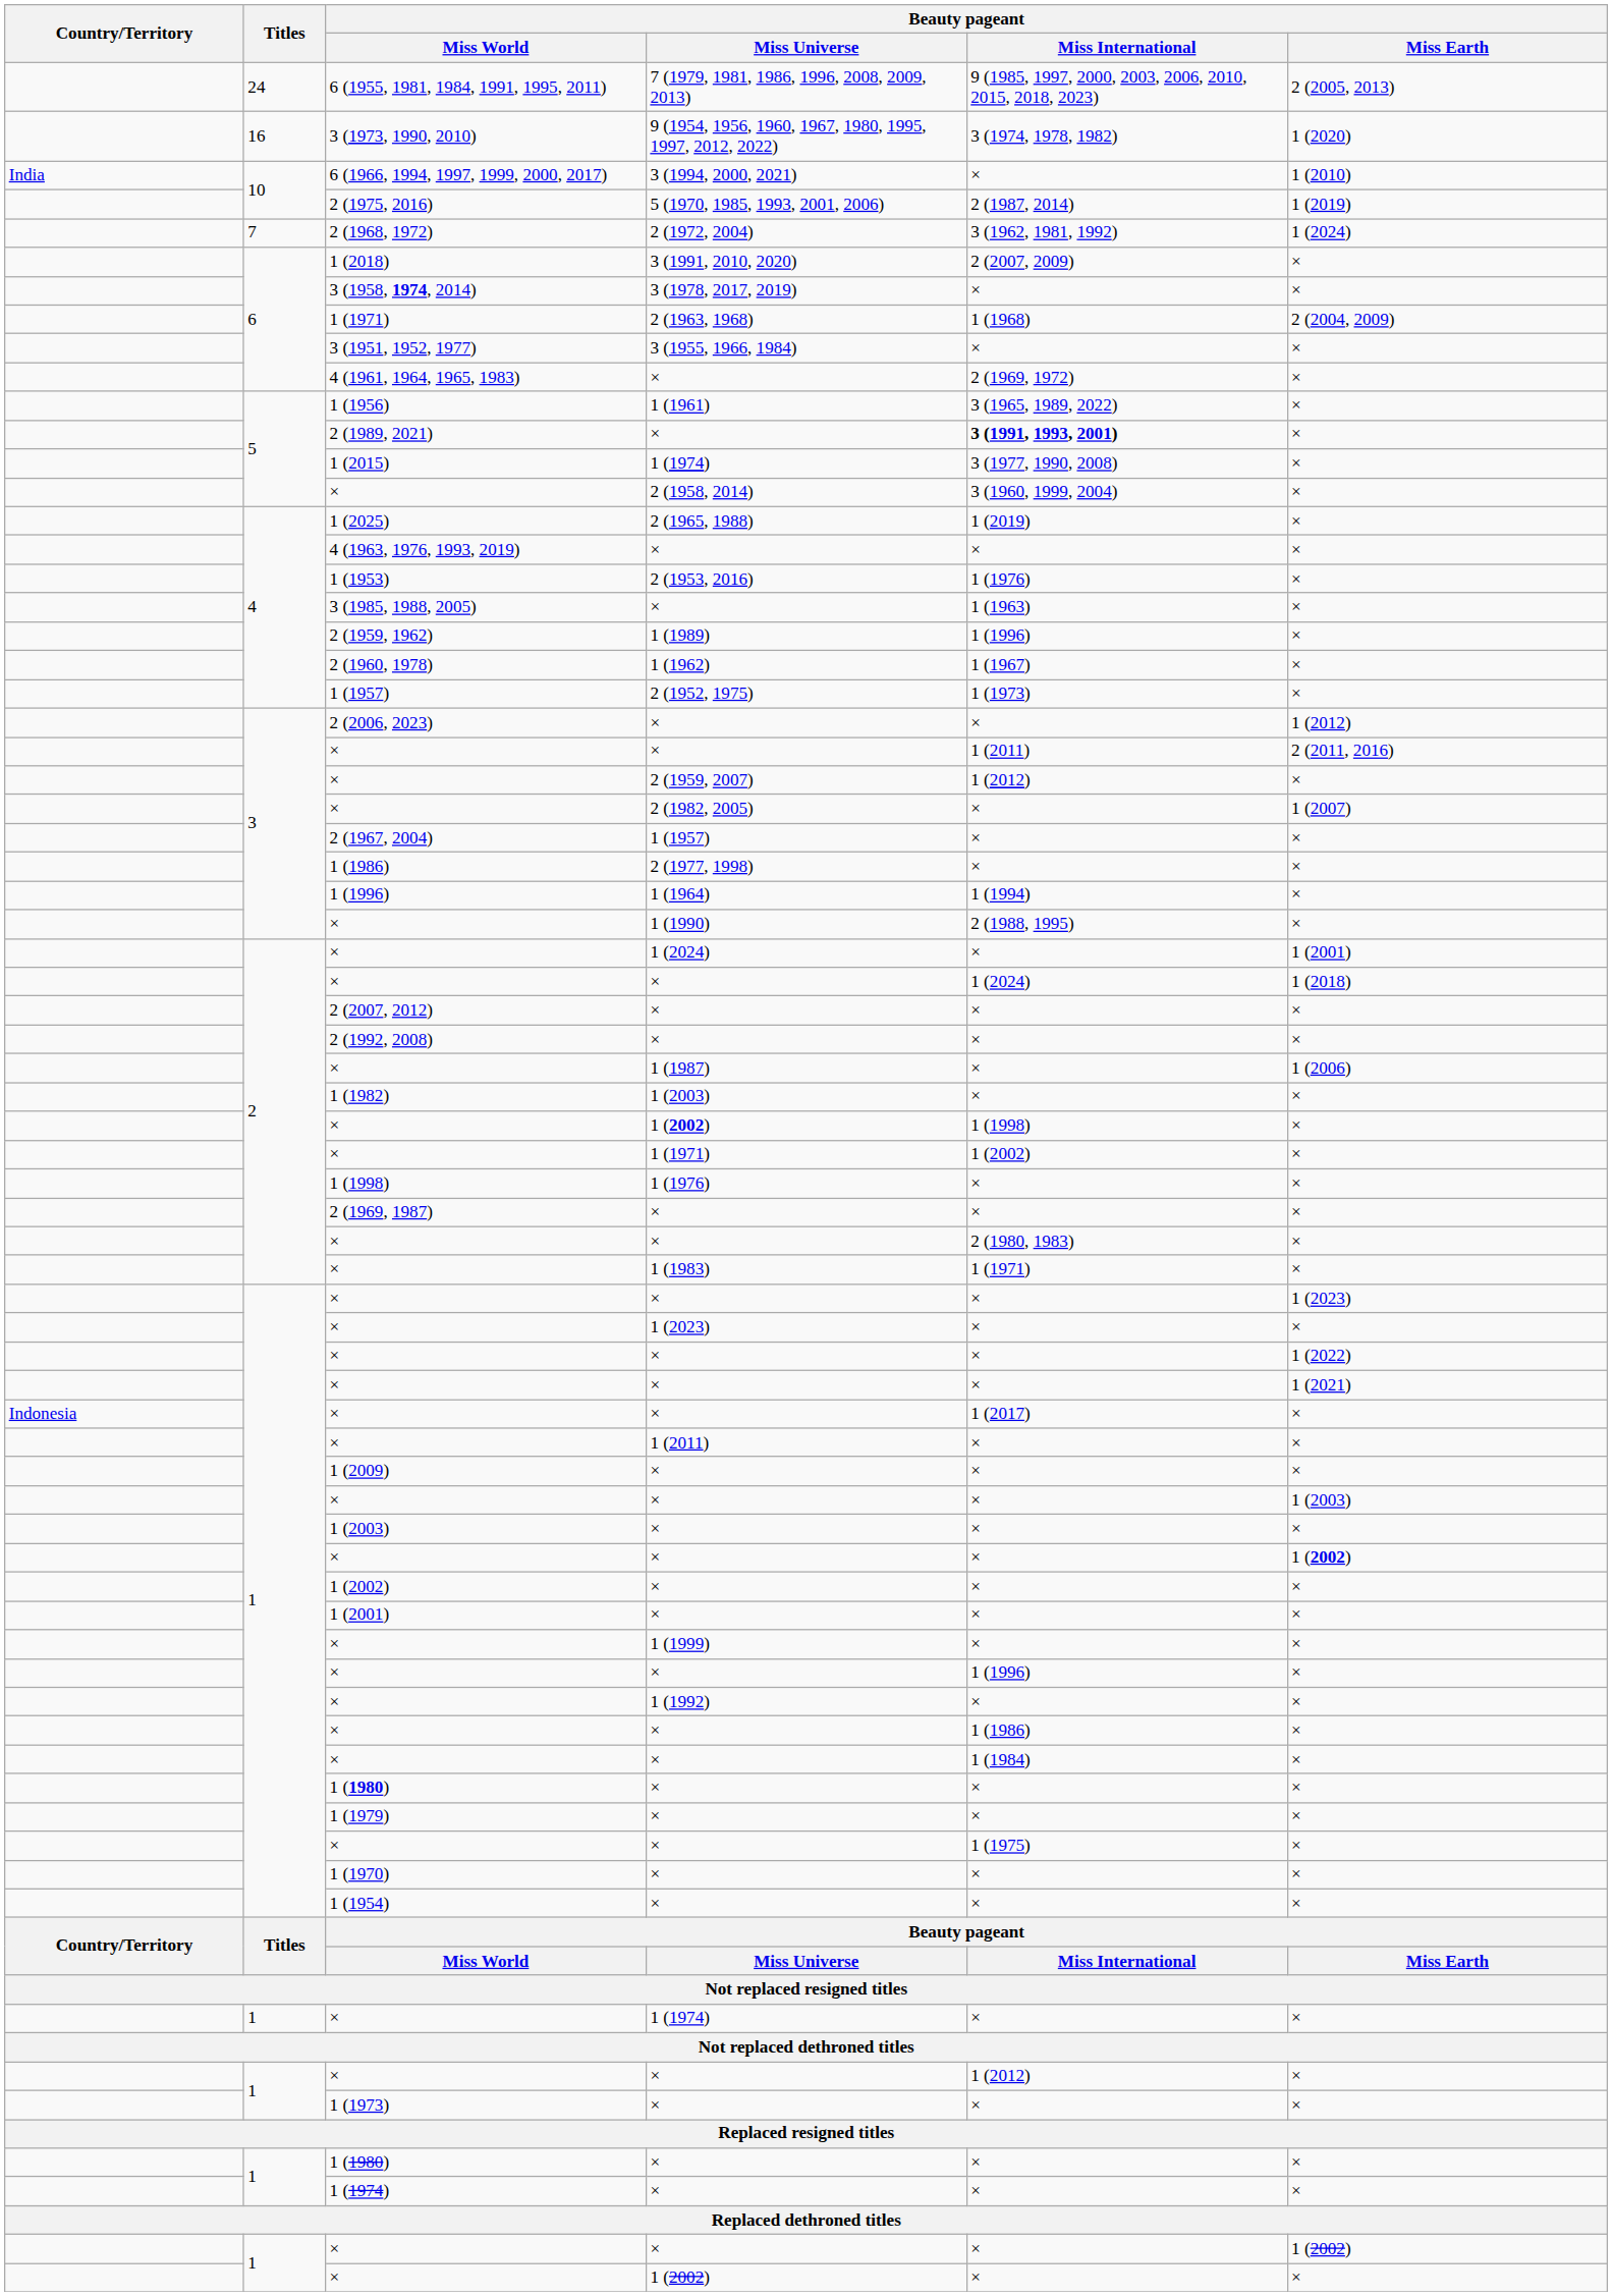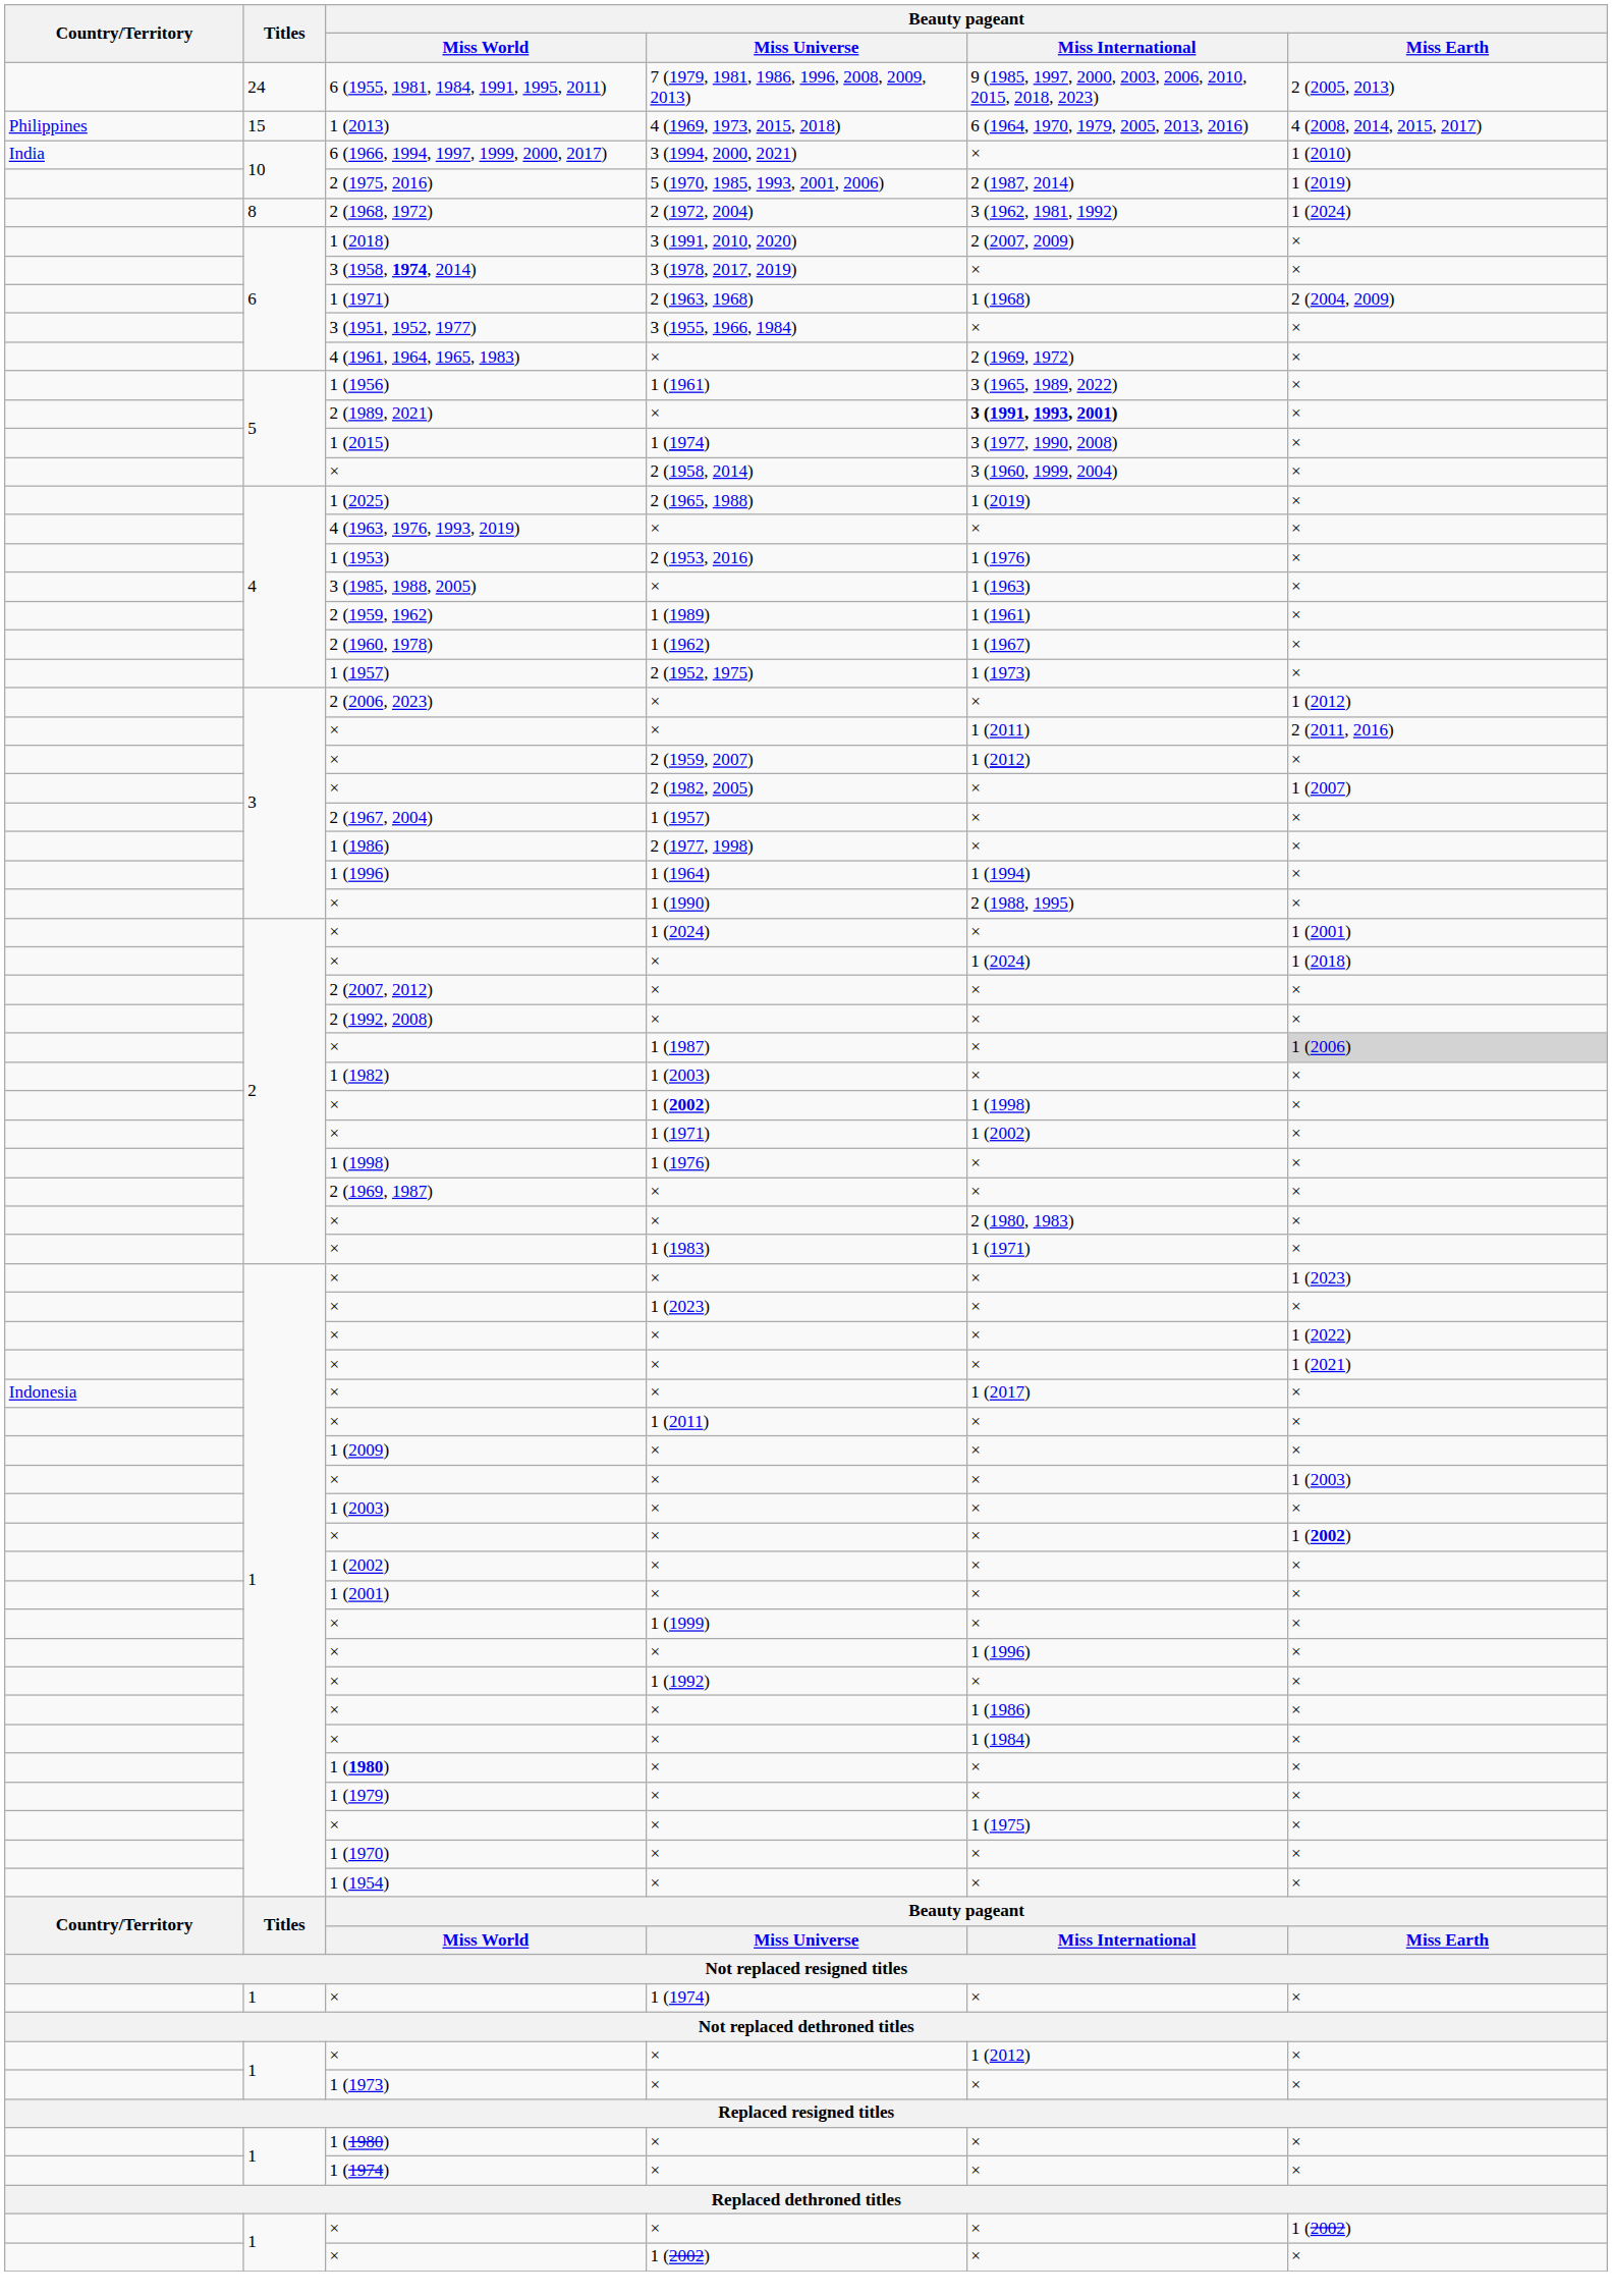- row: 16 | 3 (1973, 1990, 2010) | 9 (1954, 1956, 1960, 1967, 1980, 1995, 1997, 2012, 2022) | 3 (1974, 1978, 1982) | 1 (2020)
+ row: Philippines | 15 | 1 (2013) | 4 (1969, 1973, 2015, 2018) | 6 (1964, 1970, 1979, 2005, 2013, 2016) | 4 (2008, 2014, 2015, 2017)
2 (1968, 1972) | Titles: 7 -> 8
2 (1959, 1962) | Beauty pageant / Miss International: 1 (1996) -> 1 (1961)
× / 1 (1987) | Beauty pageant / Miss Earth: no background -> lightgrey background
